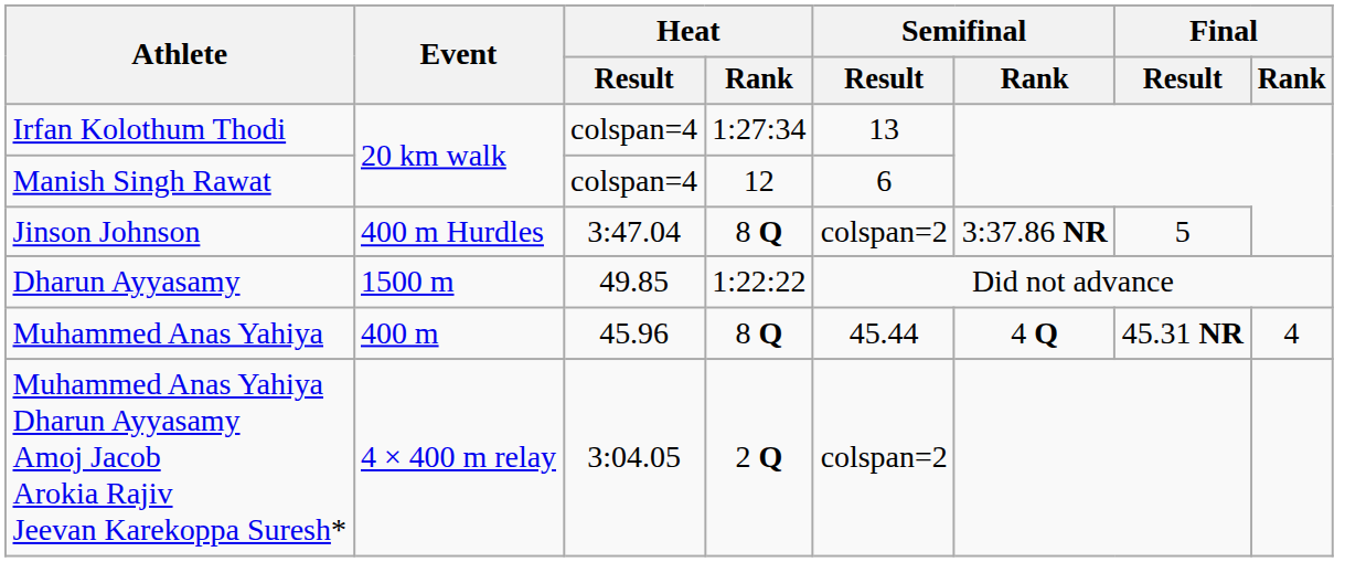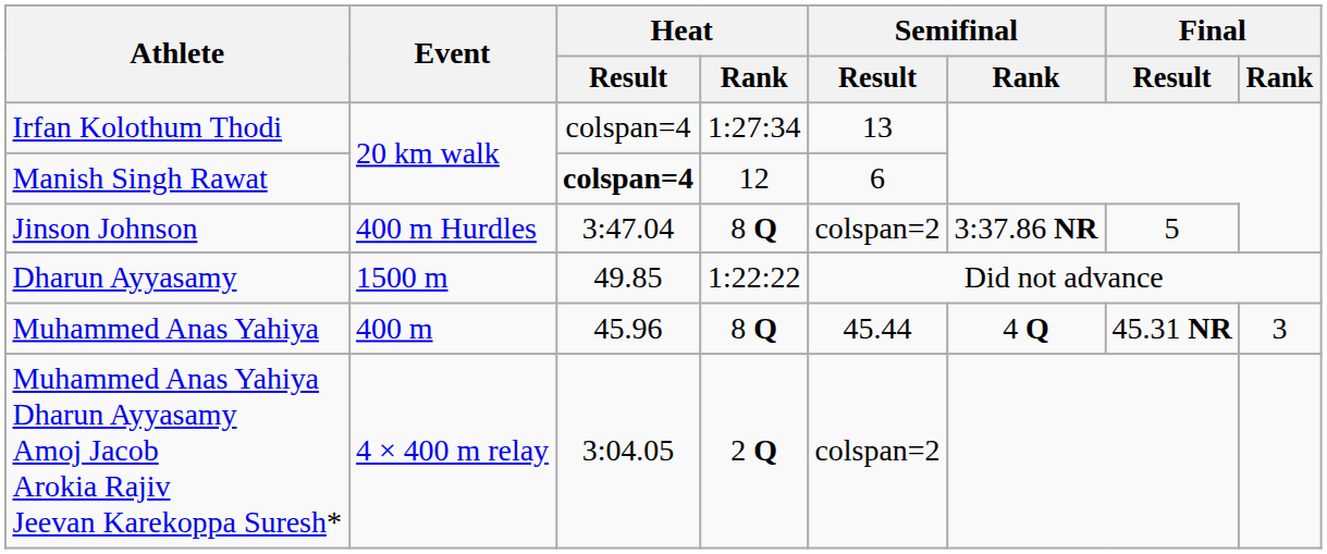Manish Singh Rawat | Heat / Result: normal -> bold
Muhammed Anas Yahiya | Final / Rank: 4 -> 3
